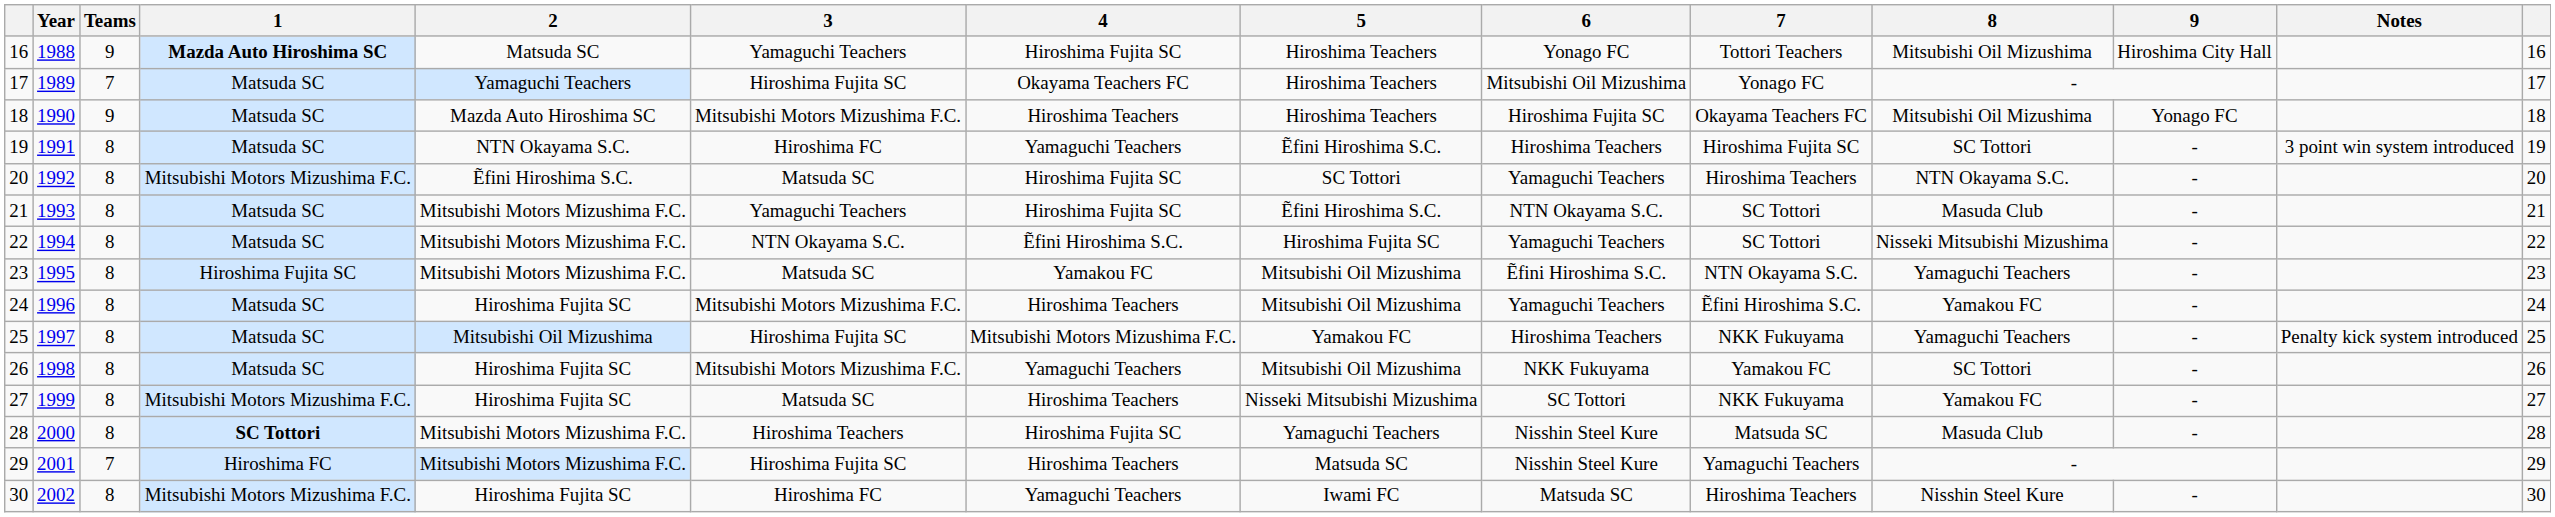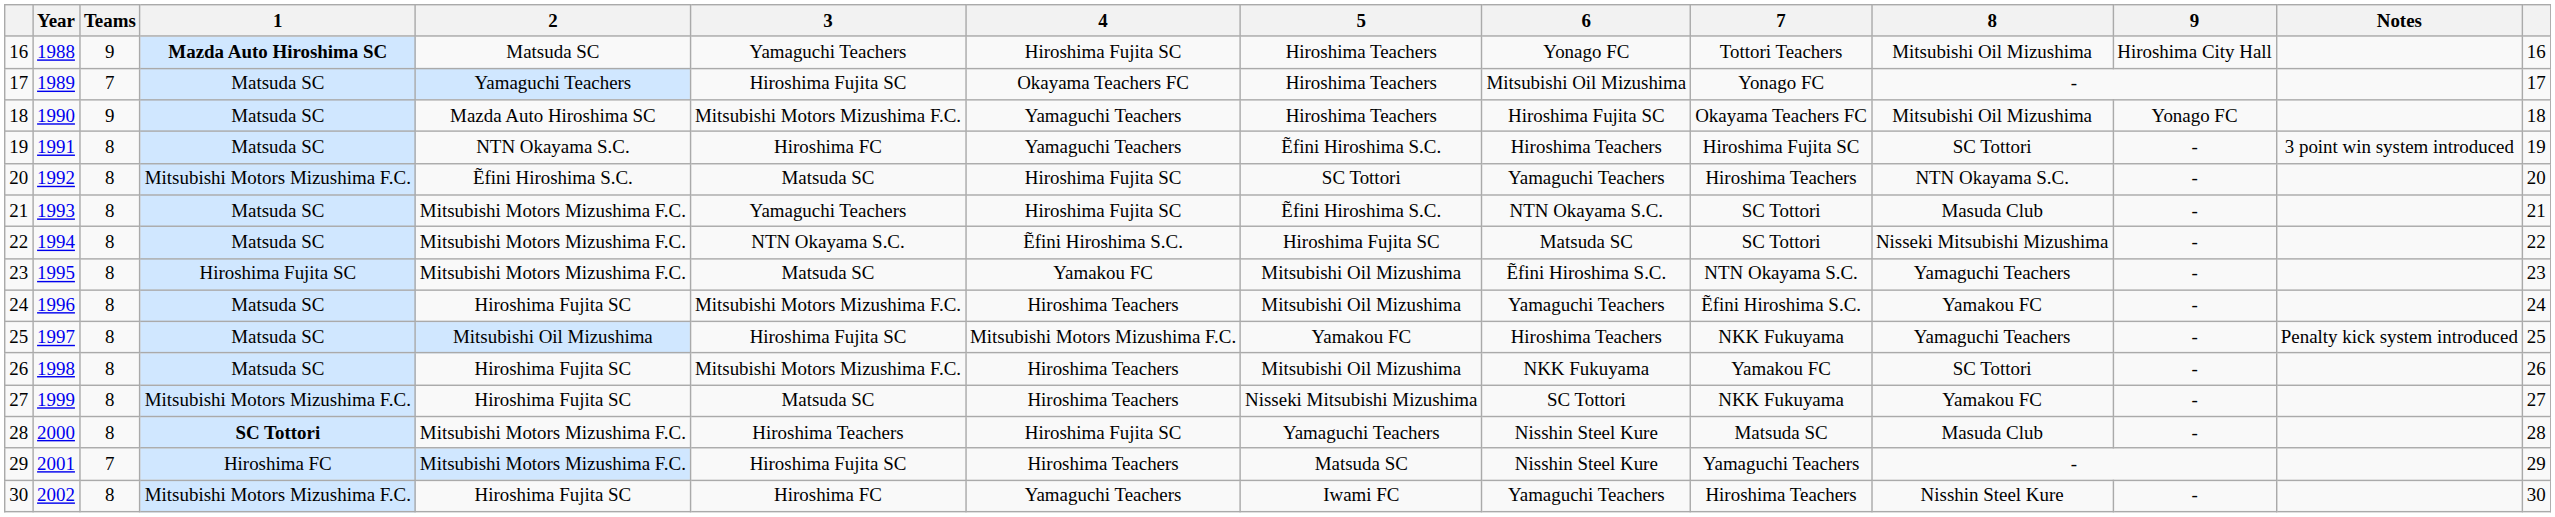row 4 | 4: Hiroshima Teachers -> Yamaguchi Teachers
row 8 | 6: Yamaguchi Teachers -> Matsuda SC
row 12 | 4: Yamaguchi Teachers -> Hiroshima Teachers
row 16 | 6: Matsuda SC -> Yamaguchi Teachers
